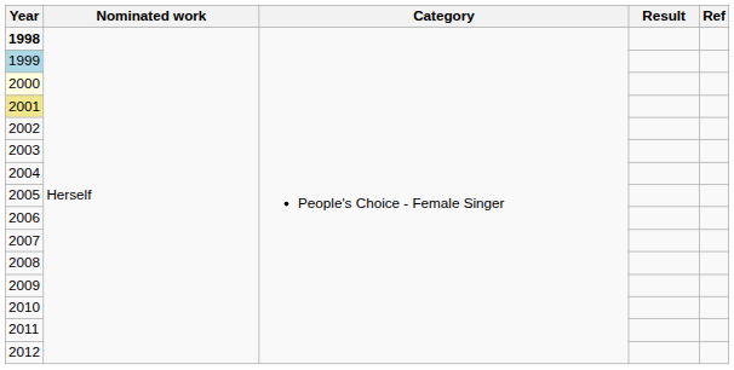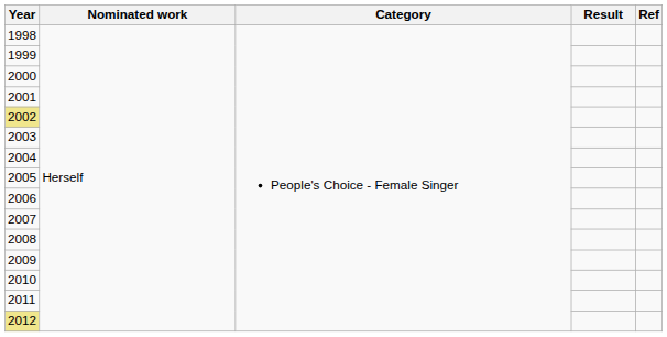1998 | Year: bold -> normal
1999 | Year: lightblue background -> no background
2000 | Year: lightyellow background -> no background
2001 | Year: khaki background -> no background
2002 | Year: no background -> khaki background
2012 | Year: no background -> khaki background
